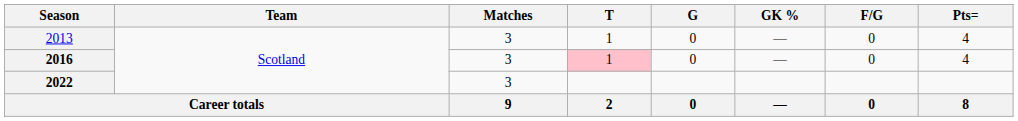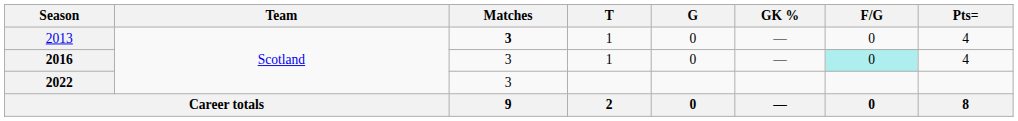2013 | Matches: normal -> bold
2016 | T: pink background -> no background
2016 | F/G: no background -> paleturquoise background
